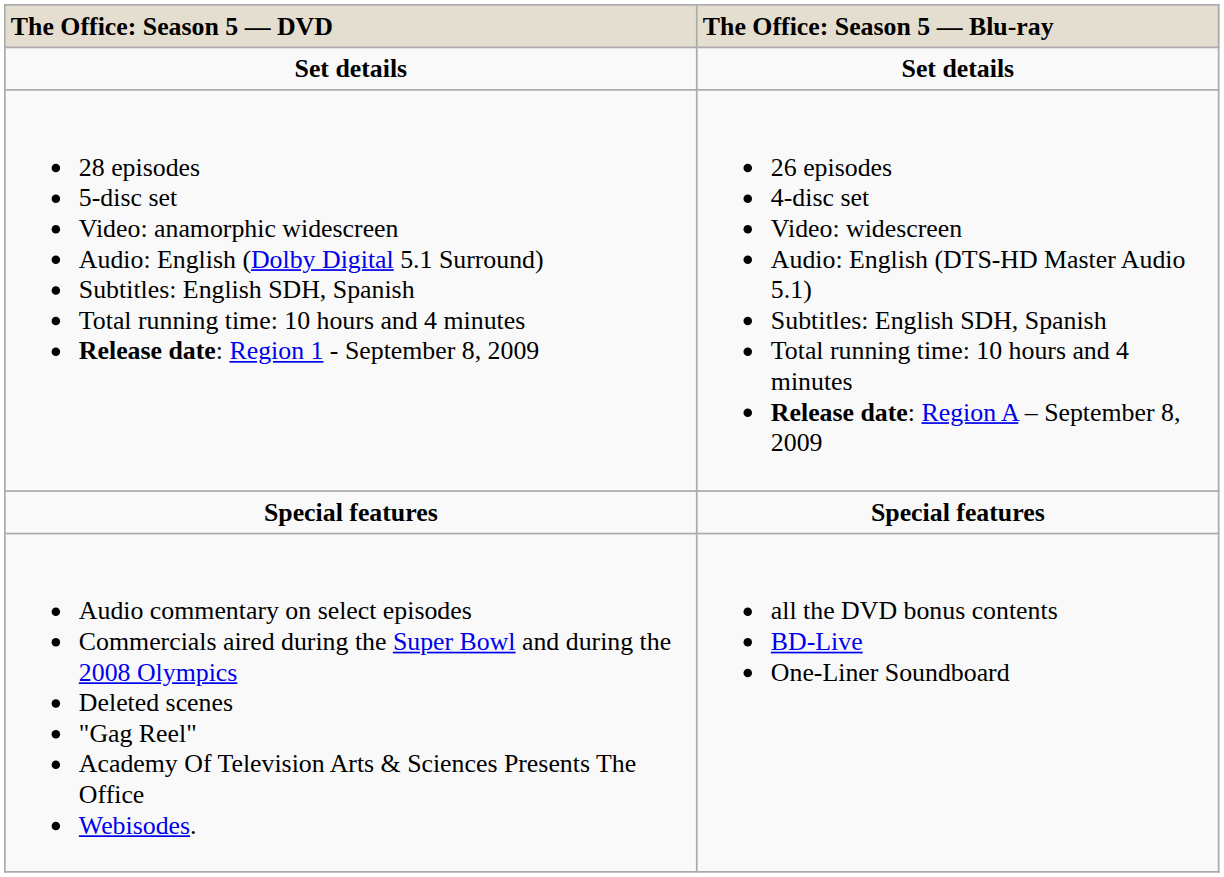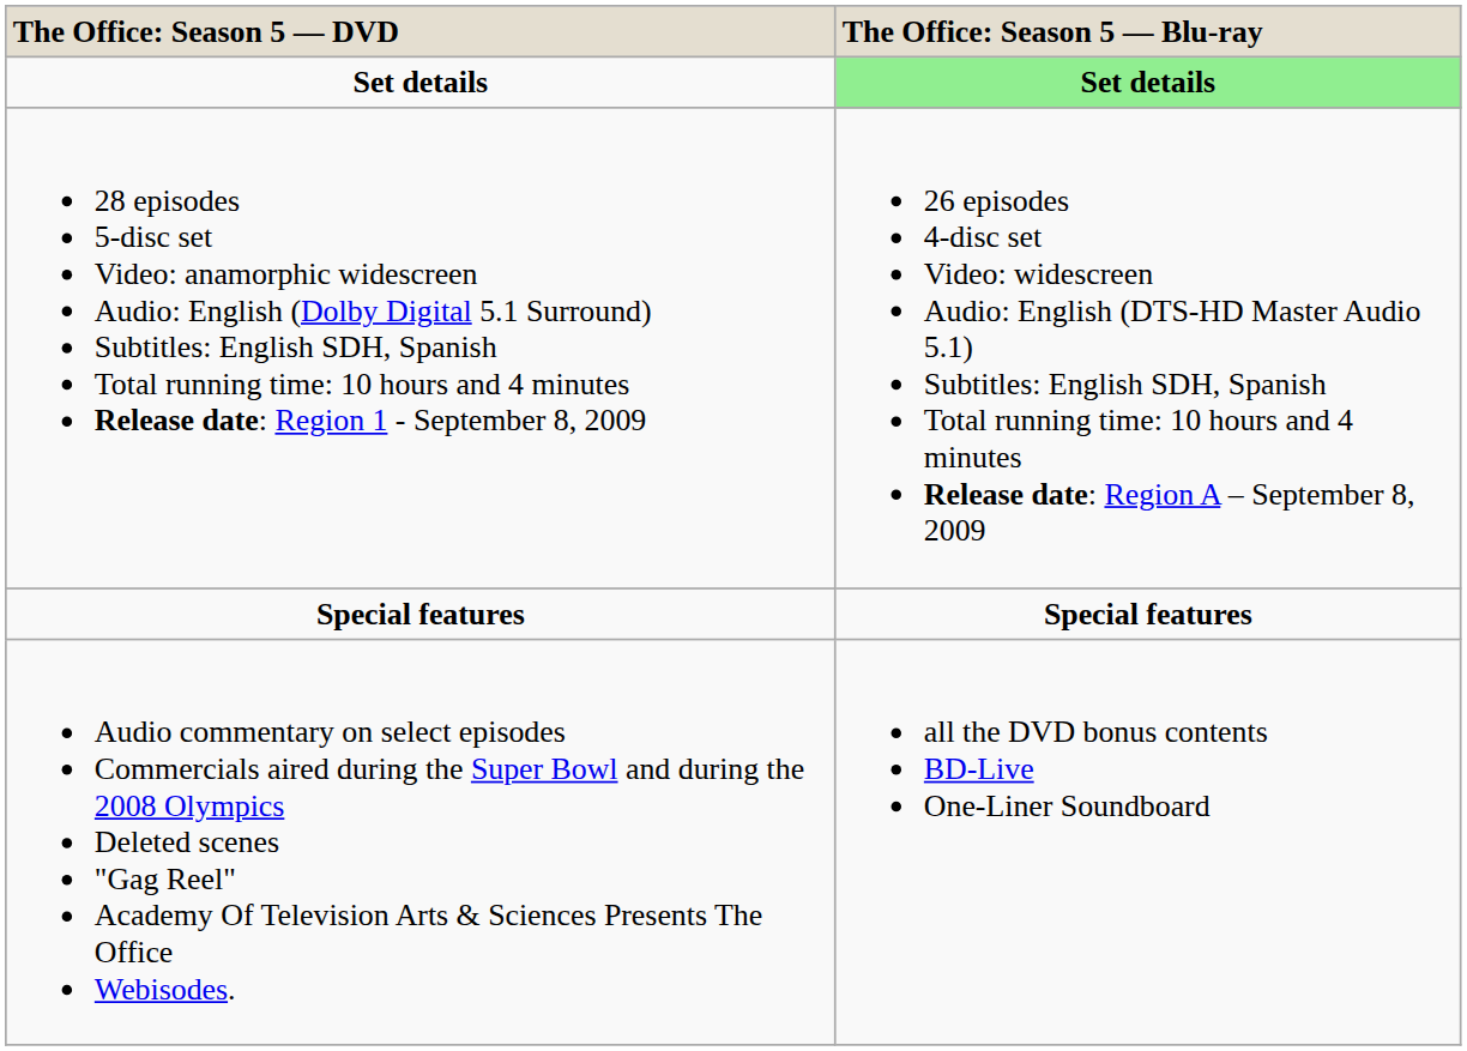row 2 | column 2: no background -> lightgreen background
